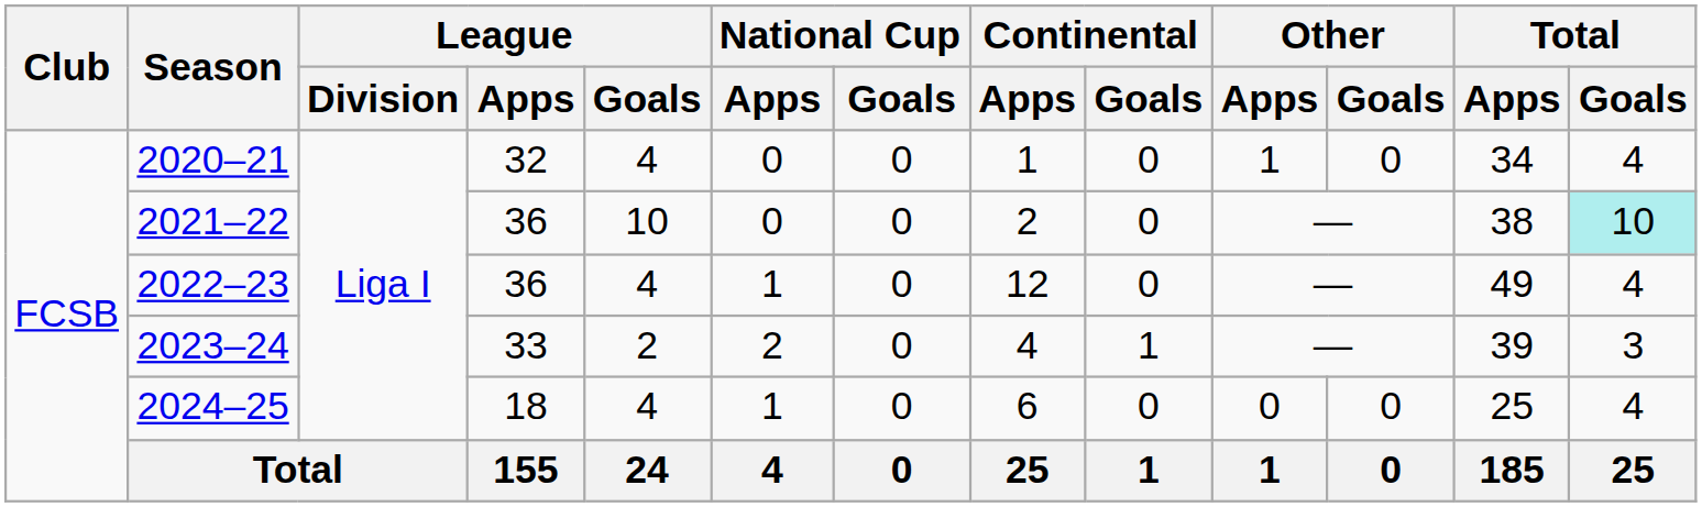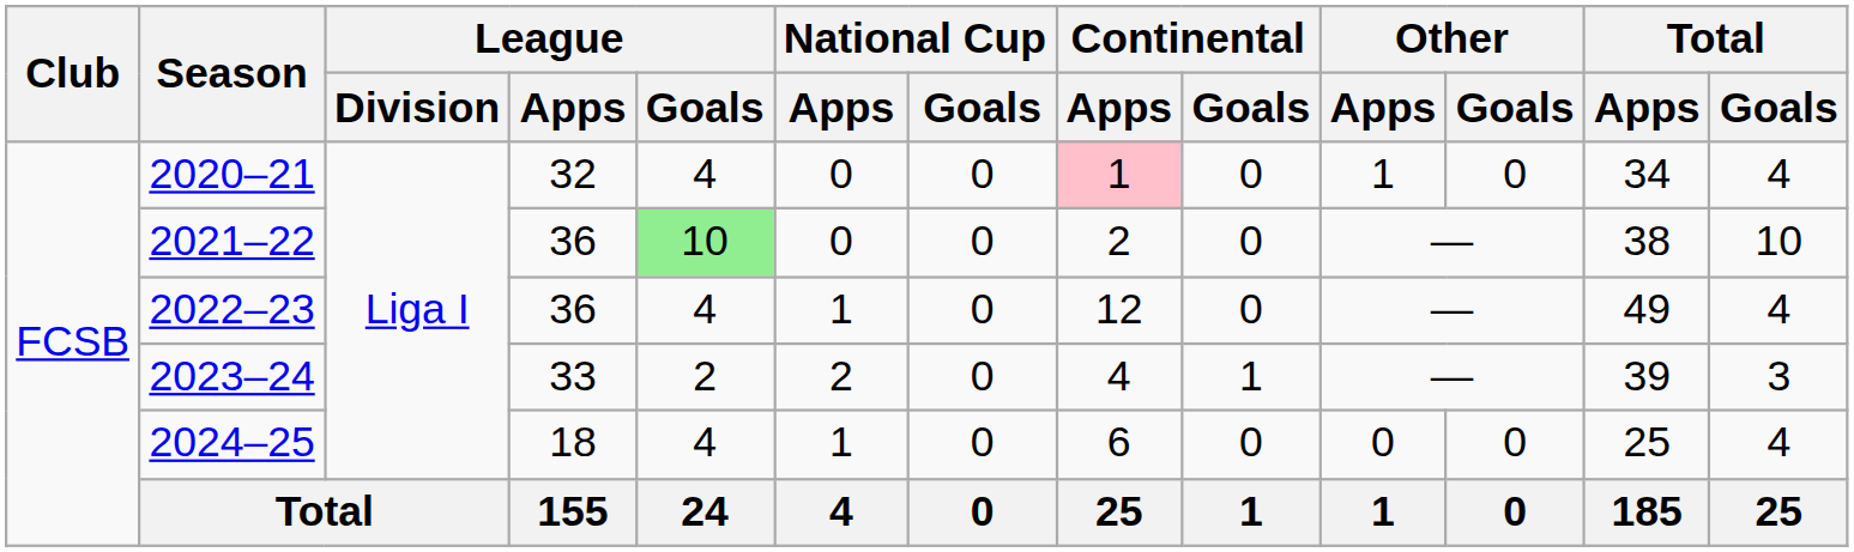2020–21 | Continental / Apps: no background -> pink background
2021–22 | League / Goals: no background -> lightgreen background
2021–22 | Total / Goals: paleturquoise background -> no background
